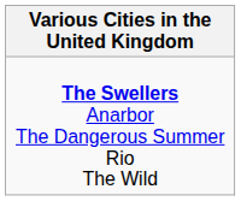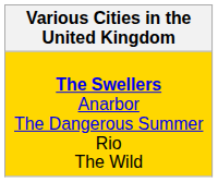row 2 | column 1: no background -> gold background
